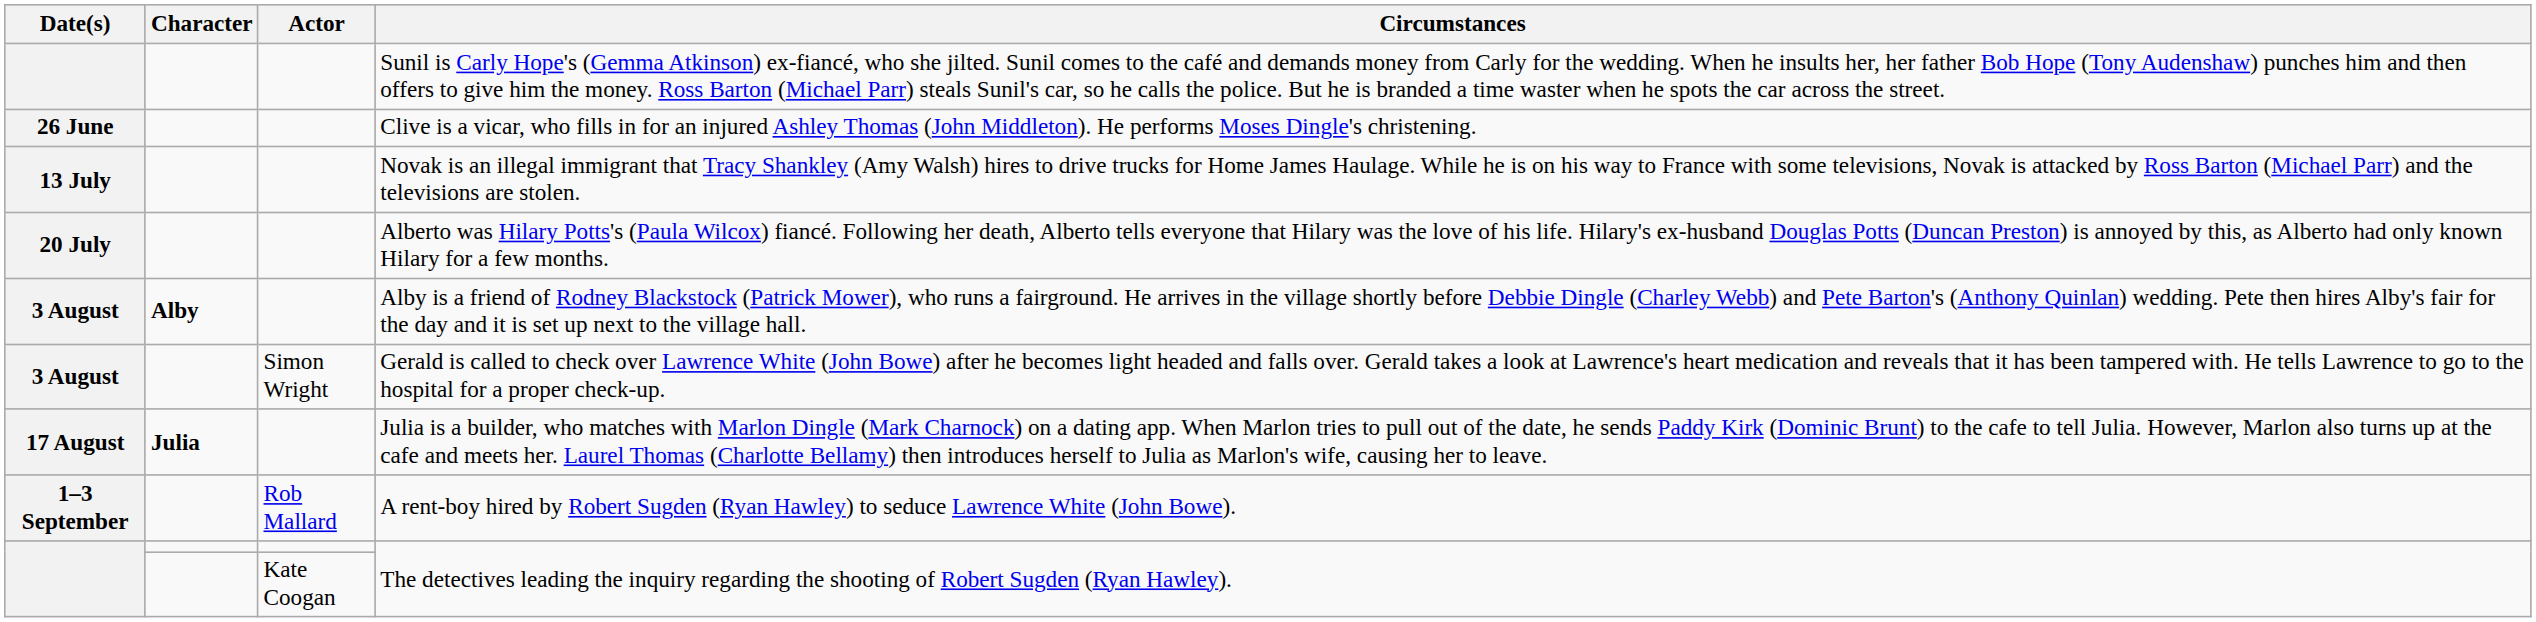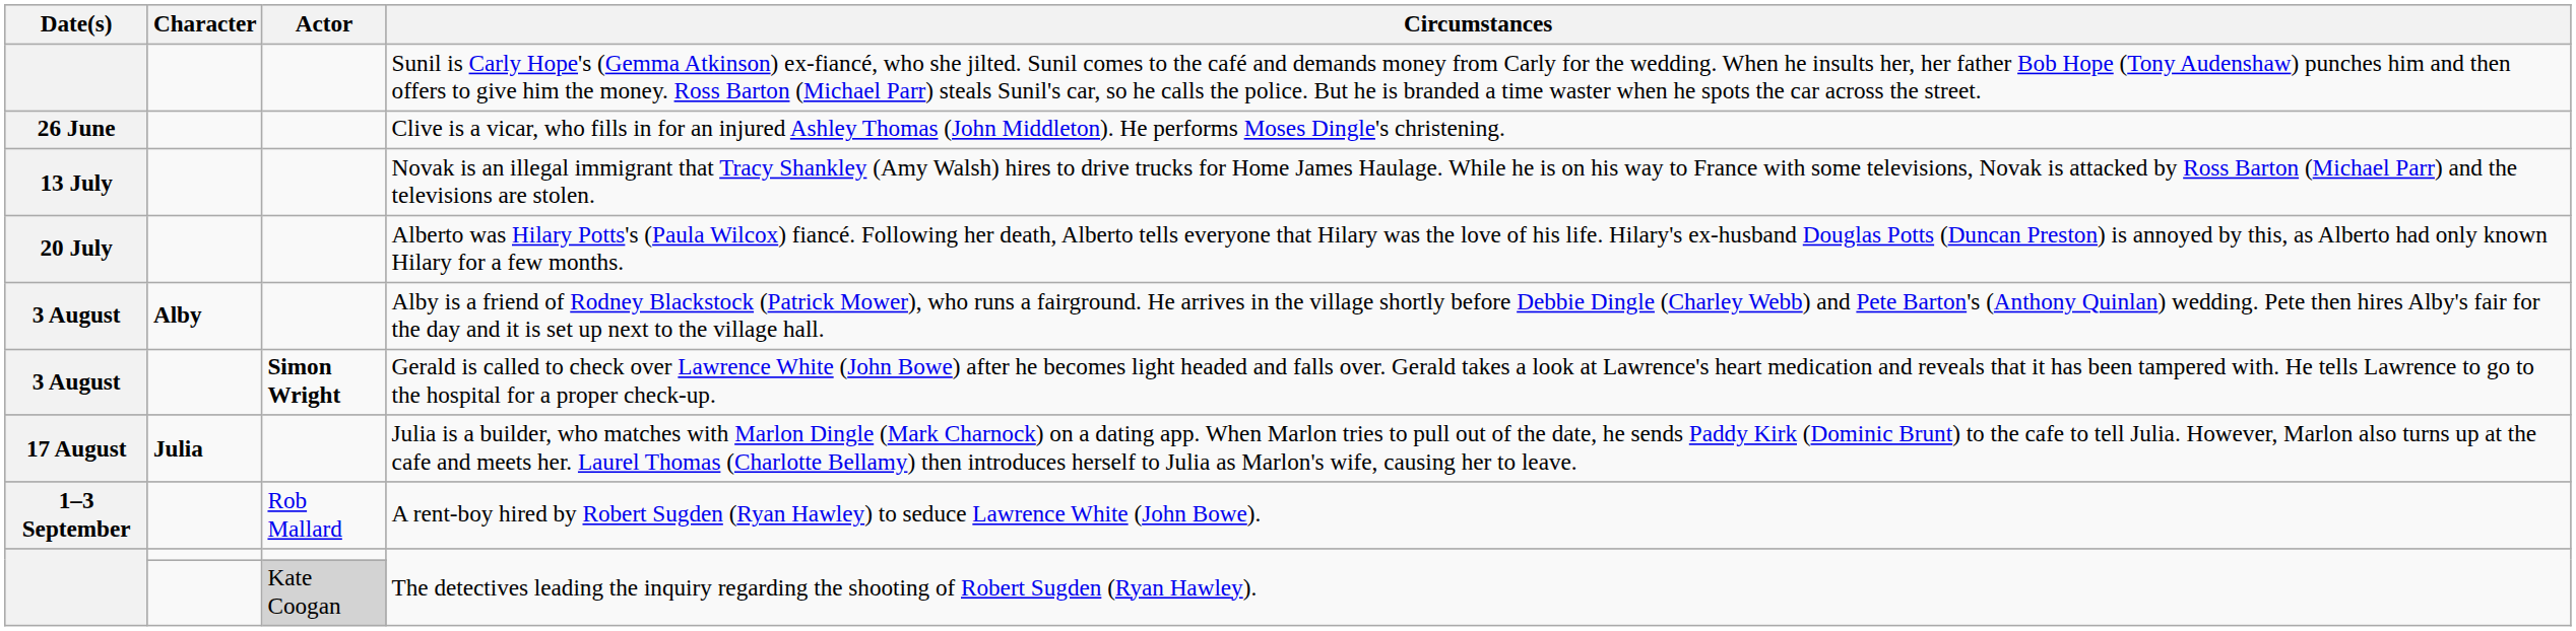row 7 | Actor: normal -> bold
row 11 | Actor: no background -> lightgrey background
